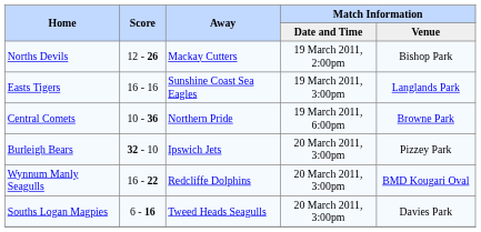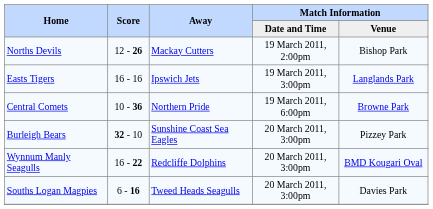Easts Tigers | Away: Sunshine Coast Sea Eagles -> Ipswich Jets
Burleigh Bears | Away: Ipswich Jets -> Sunshine Coast Sea Eagles
